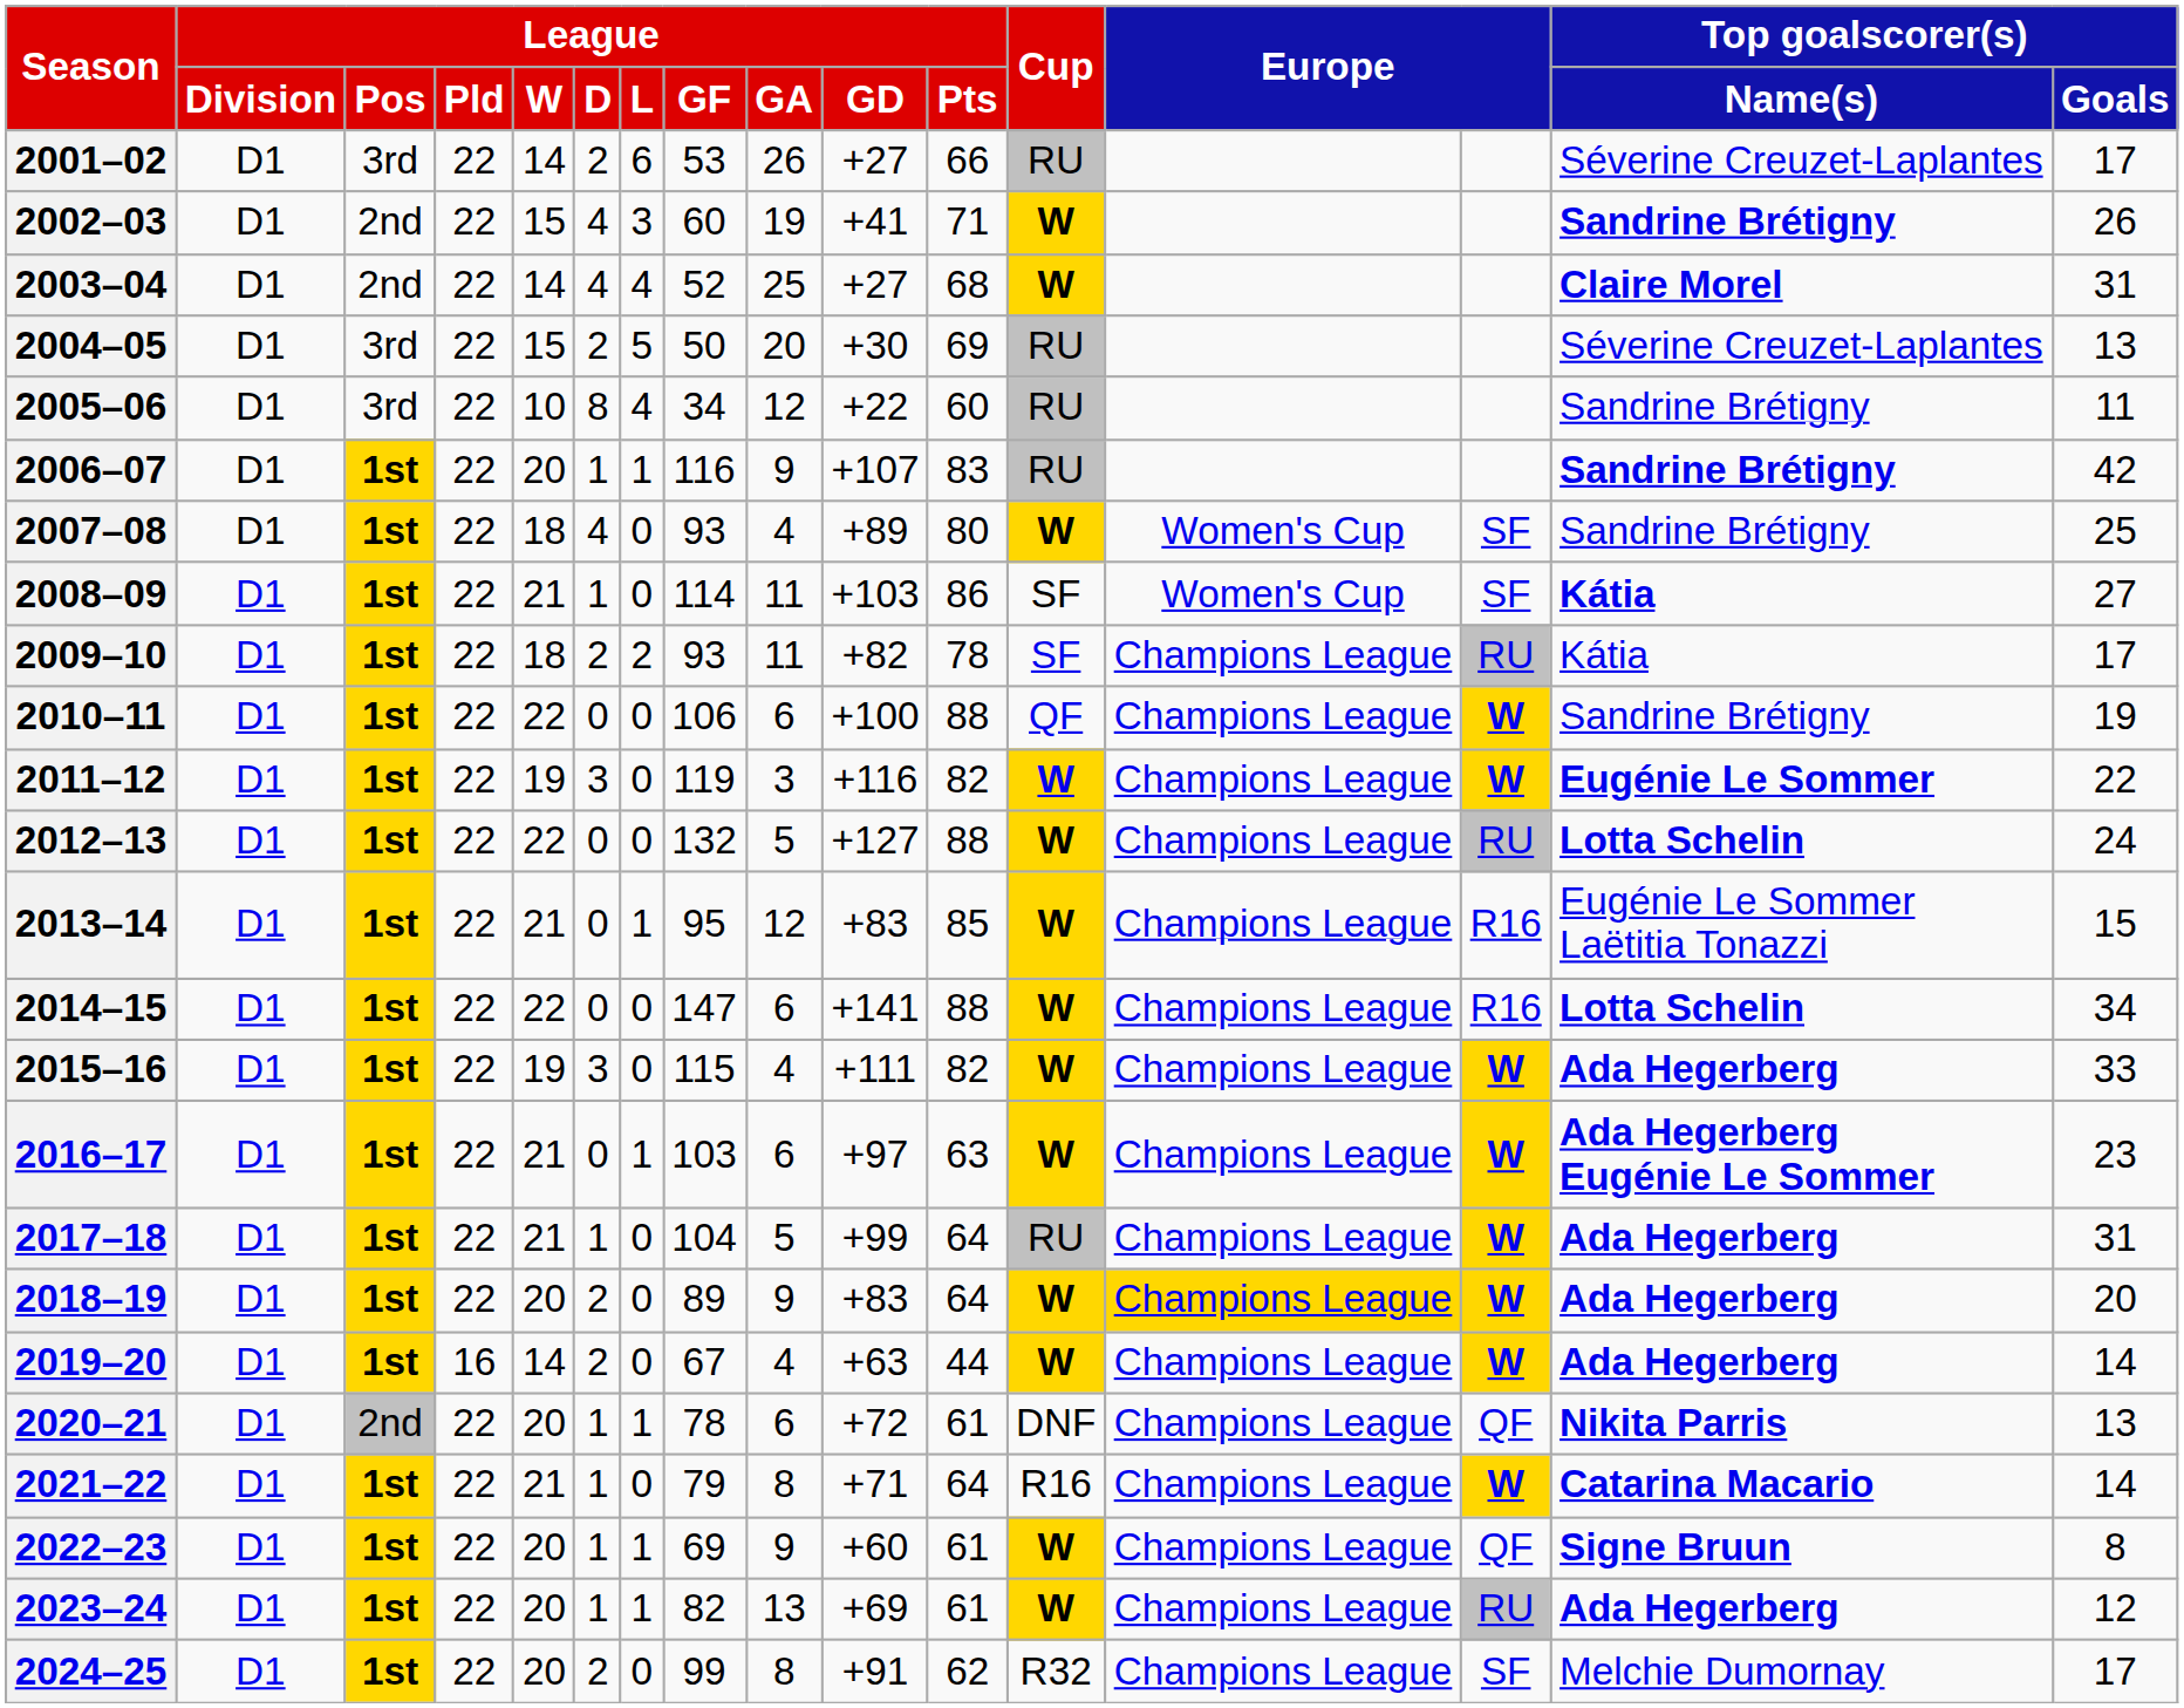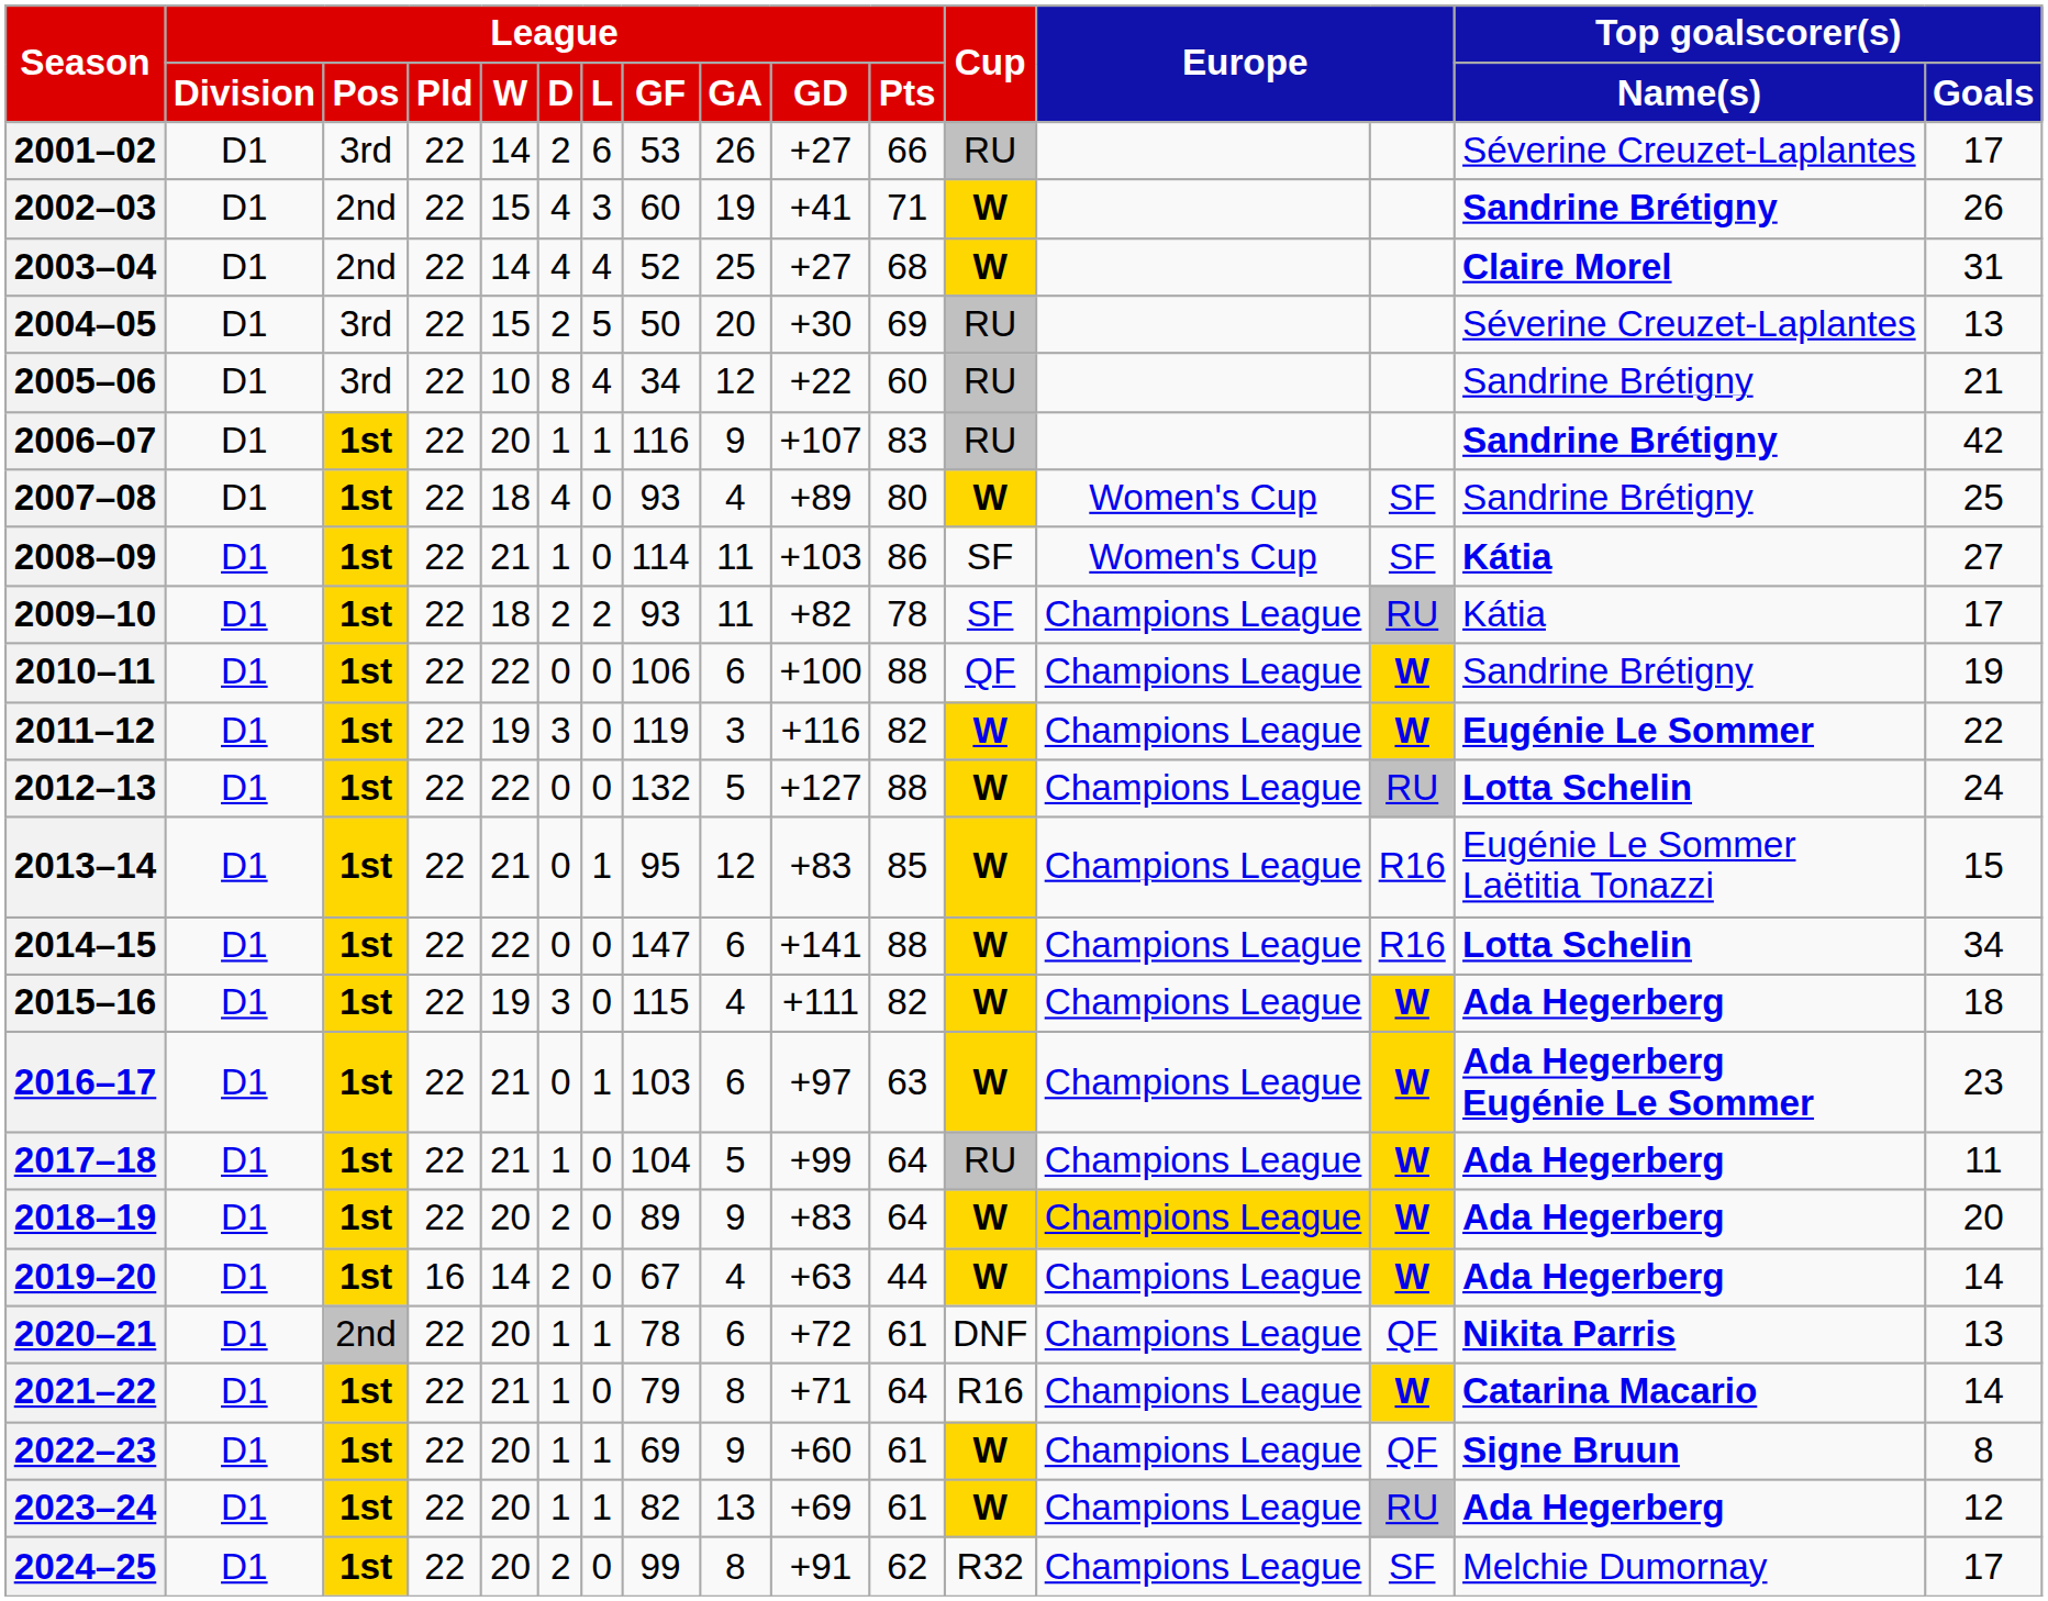2005–06 | Top goalscorer(s) / Goals: 11 -> 21
2015–16 | Top goalscorer(s) / Goals: 33 -> 18
2017–18 | Top goalscorer(s) / Goals: 31 -> 11
